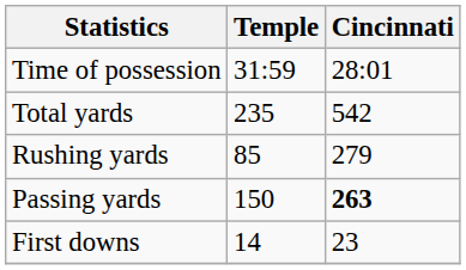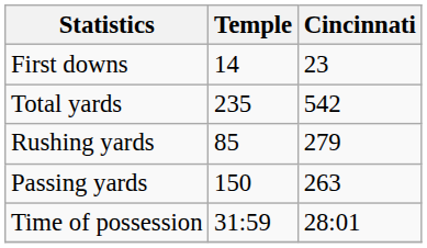rows swapped: First downs <-> Time of possession
Passing yards | Cincinnati: bold -> normal
